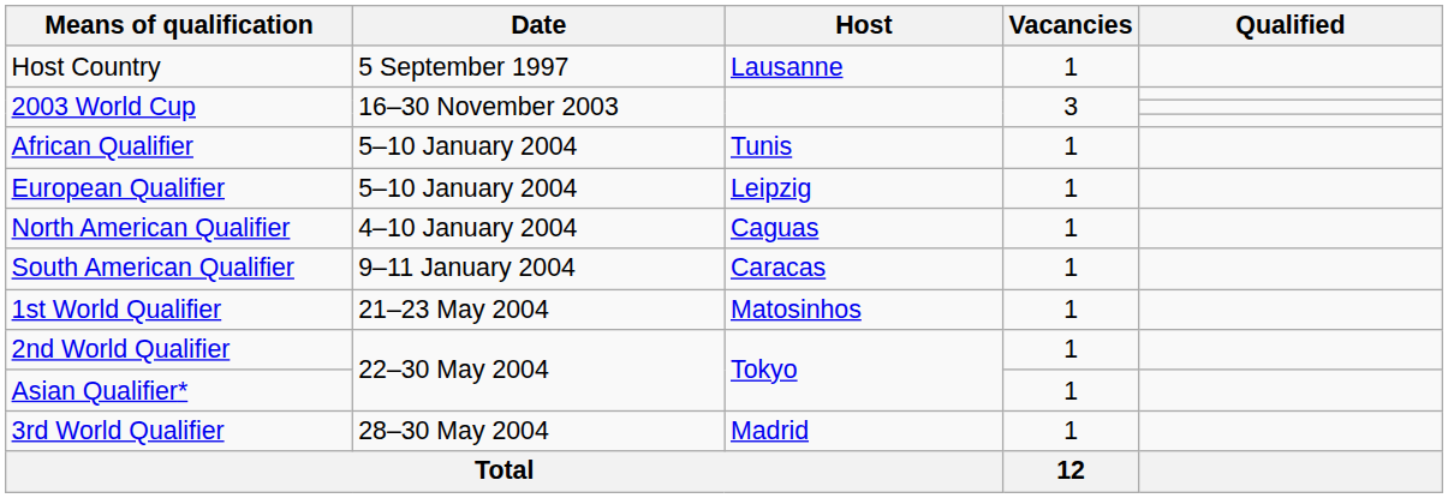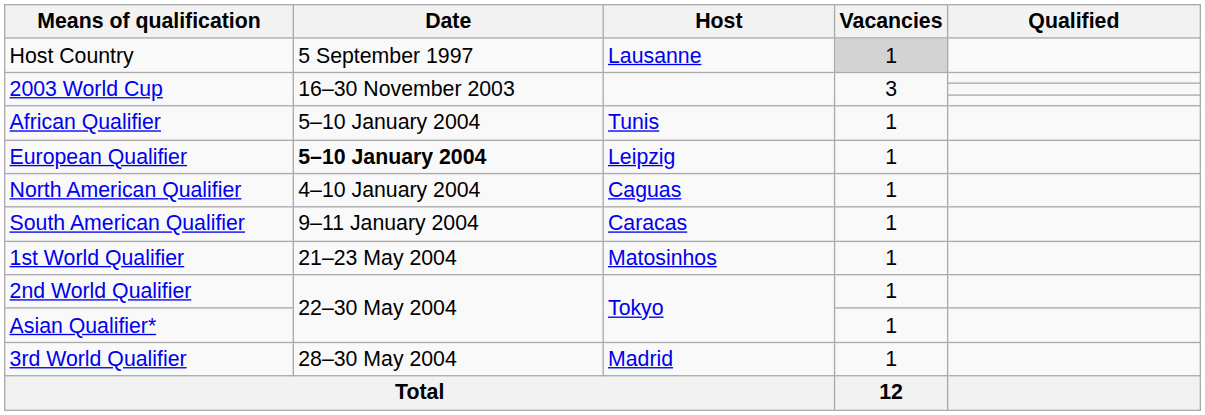Host Country | Vacancies: no background -> lightgrey background
European Qualifier | Date: normal -> bold
